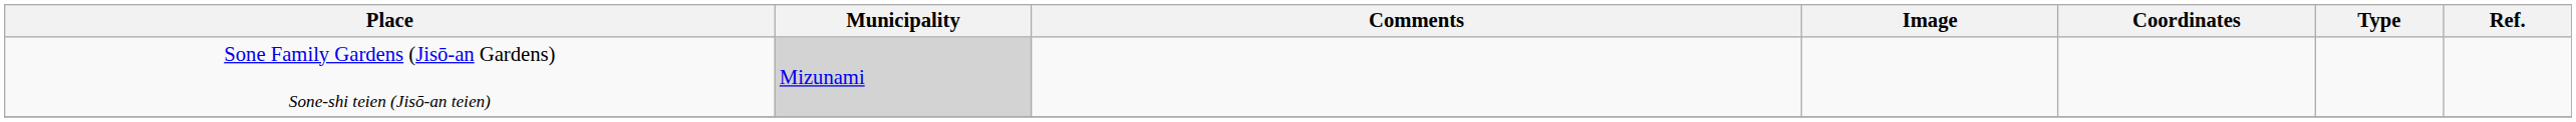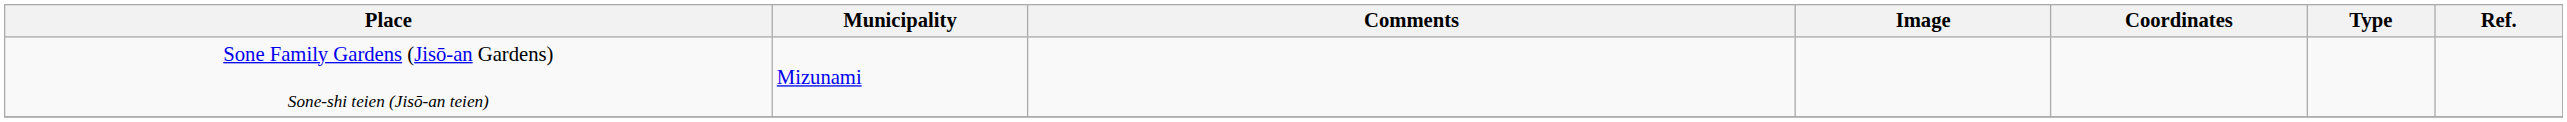row 2 | Municipality: lightgrey background -> no background
